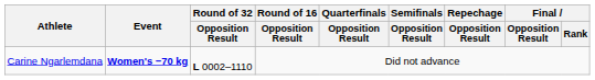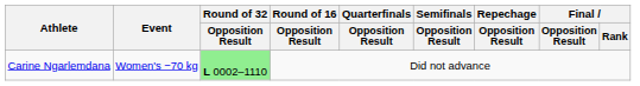Carine Ngarlemdana | Event: bold -> normal
Carine Ngarlemdana | Round of 32 / Opposition Result: no background -> lightgreen background
